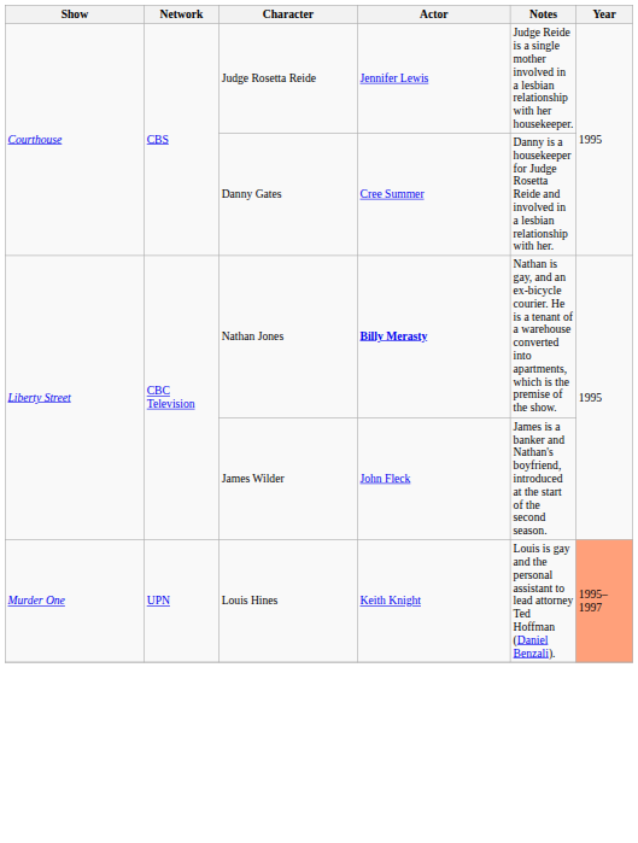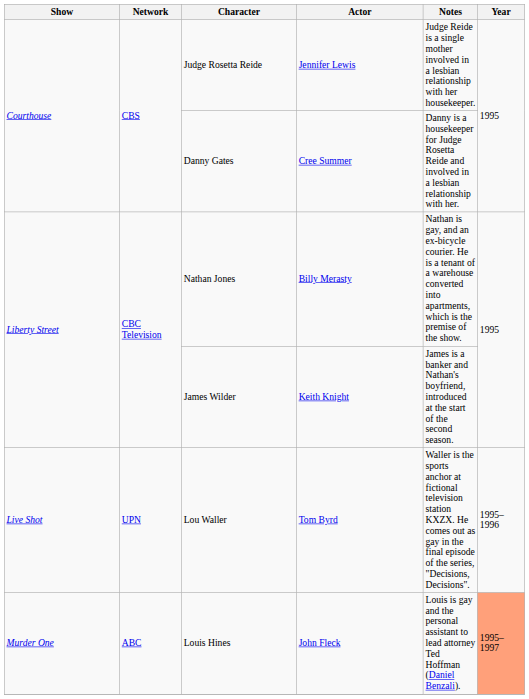Nathan Jones | Actor: bold -> normal
James Wilder | Actor: John Fleck -> Keith Knight
+ row: Live Shot | UPN | Lou Waller | Tom Byrd | Waller is the sports anchor at fictional television station KXZX. He comes out as gay in the final episode of the series, "Decisions, Decisions". | 1995–1996
Louis Hines | Network: UPN -> ABC
Louis Hines | Actor: Keith Knight -> John Fleck
